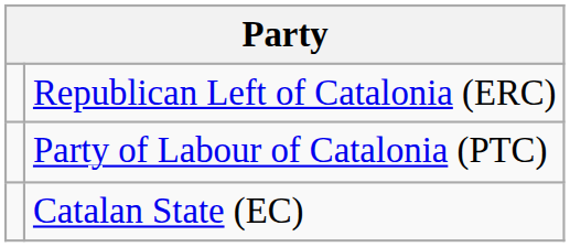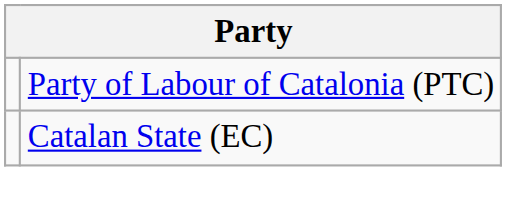- row: Republican Left of Catalonia (ERC)
